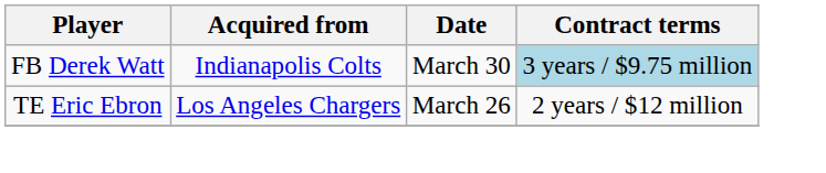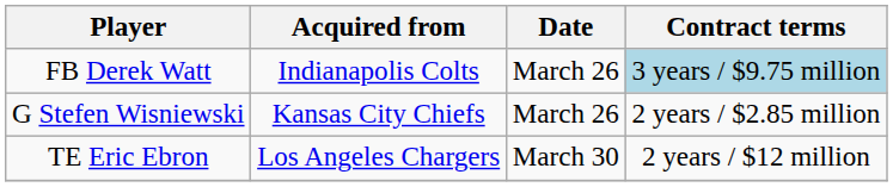FB Derek Watt | Date: March 30 -> March 26
+ row: G Stefen Wisniewski | Kansas City Chiefs | March 26 | 2 years / $2.85 million
TE Eric Ebron | Date: March 26 -> March 30
